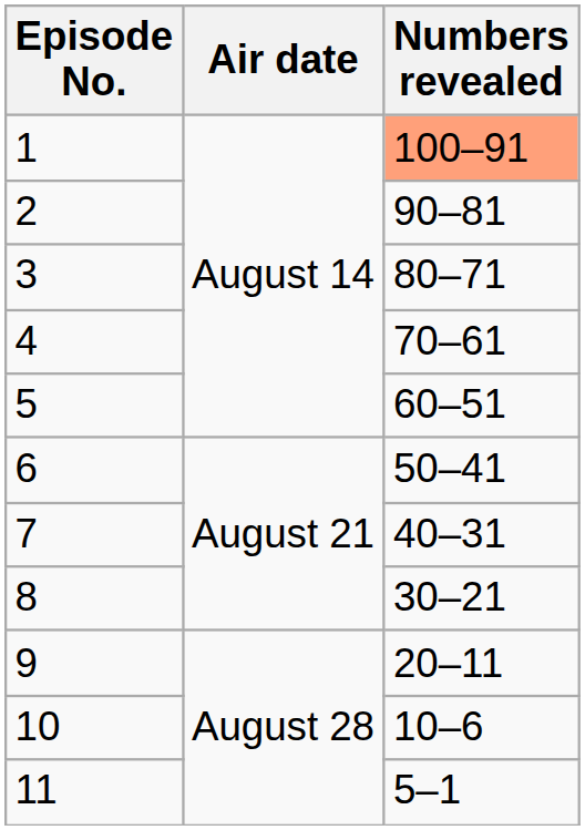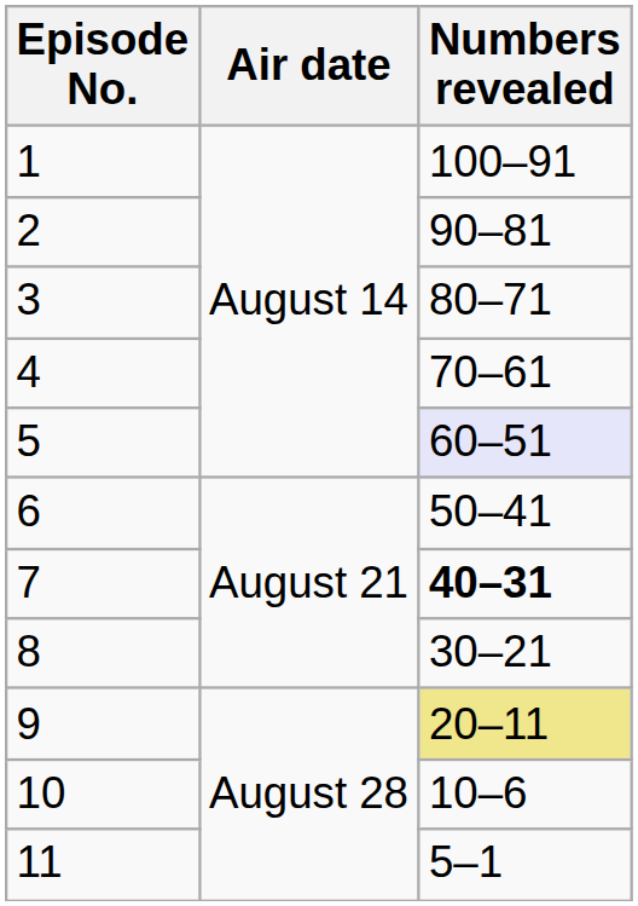1 | Numbers revealed: lightsalmon background -> no background
5 | Numbers revealed: no background -> lavender background
7 | Numbers revealed: normal -> bold
9 | Numbers revealed: no background -> khaki background
